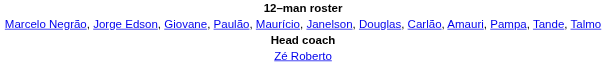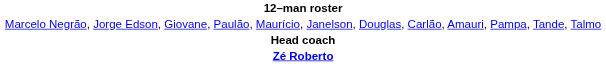row 4 | column 1: normal -> bold
